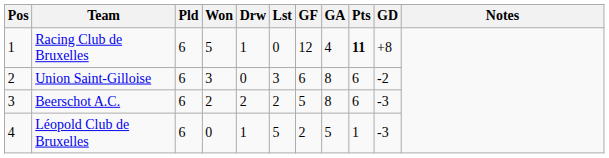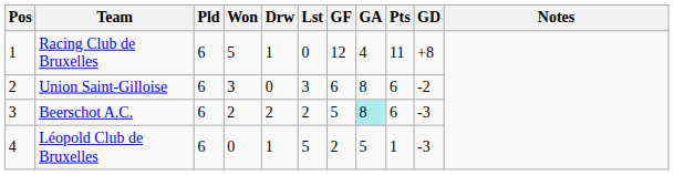Racing Club de Bruxelles | Pts: bold -> normal
Beerschot A.C. | GA: no background -> paleturquoise background
